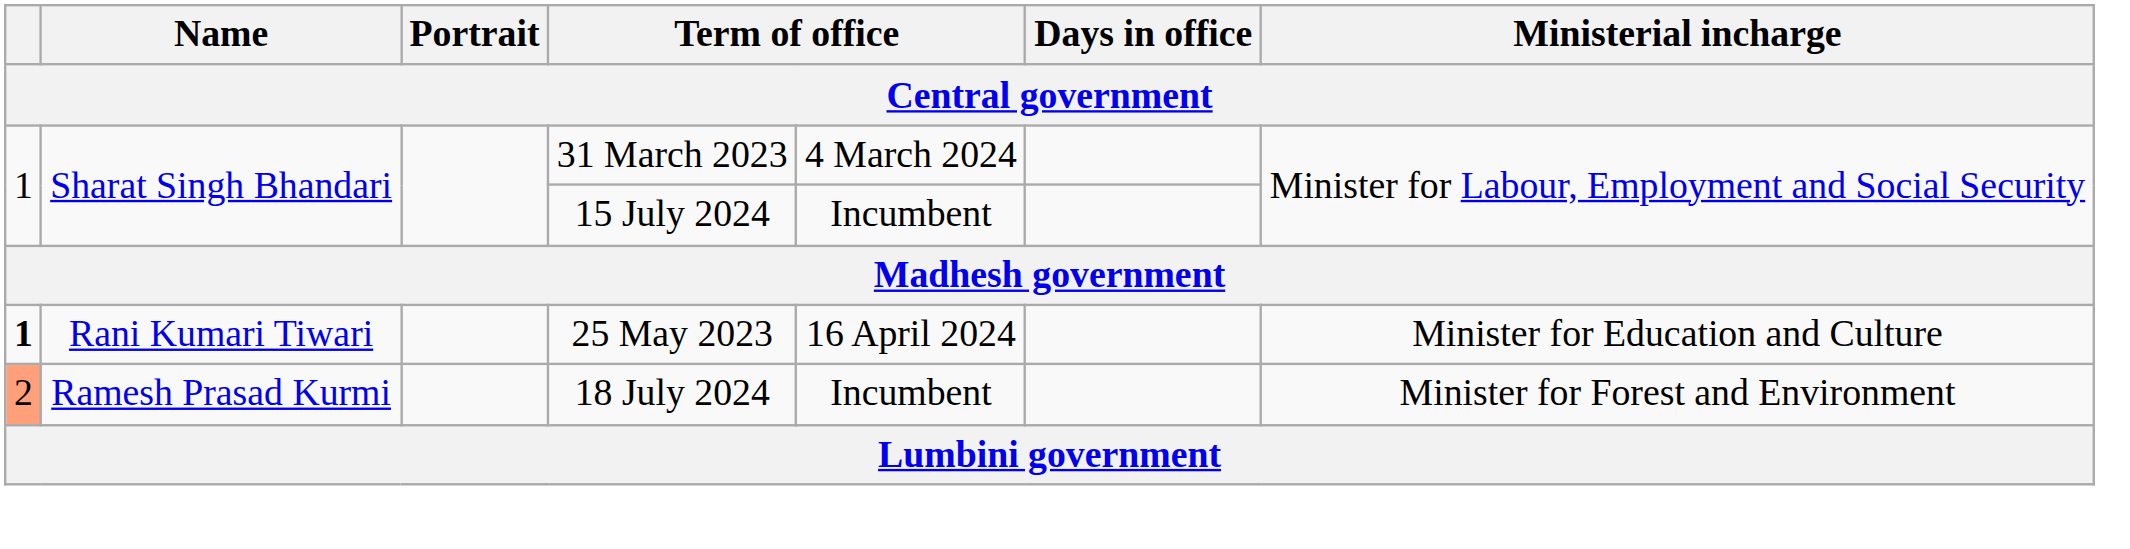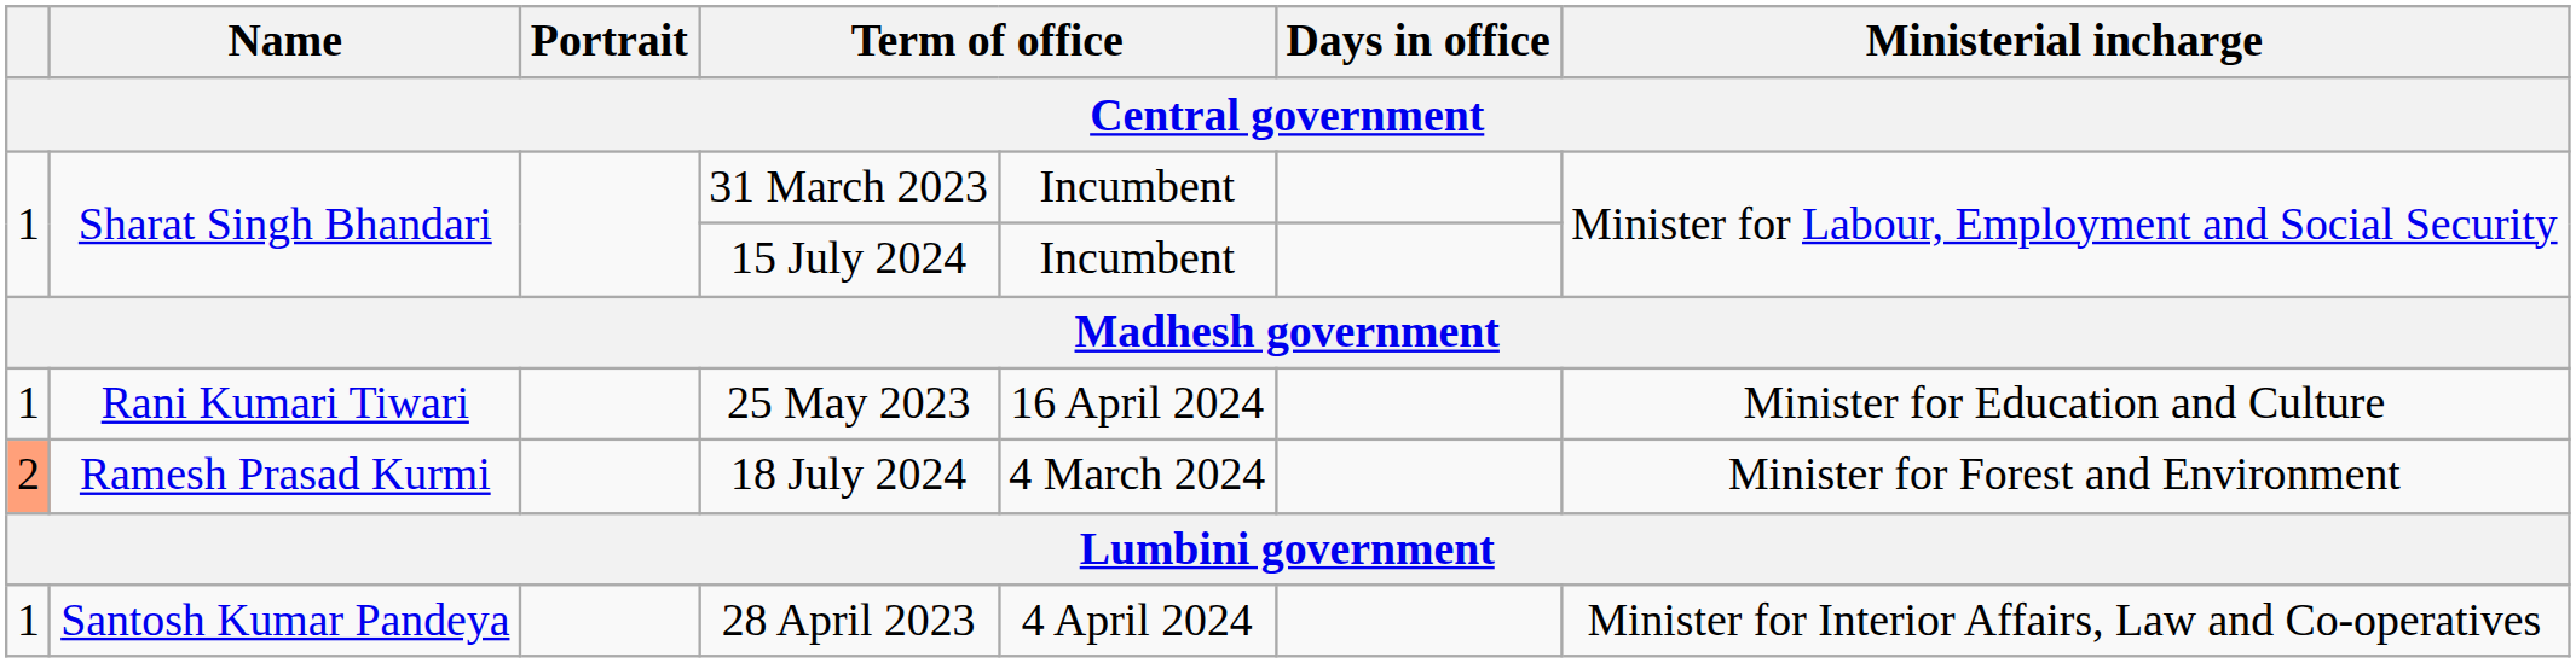31 March 2023 | column 5: 4 March 2024 -> Incumbent
25 May 2023 | column 1: bold -> normal
18 July 2024 | column 5: Incumbent -> 4 March 2024
+ row: 1 | Santosh Kumar Pandeya | 28 April 2023 | 4 April 2024 | Minister for Interior Affairs, Law and Co-operatives
